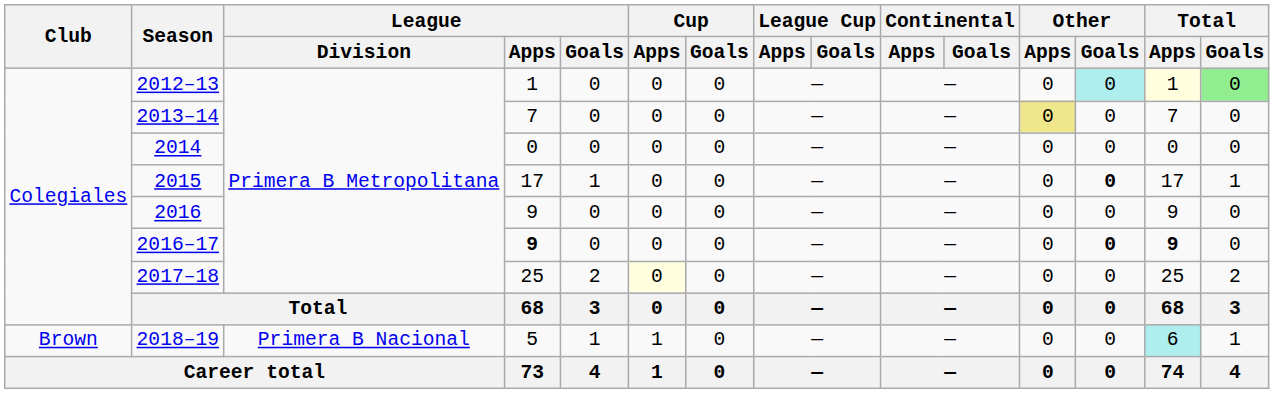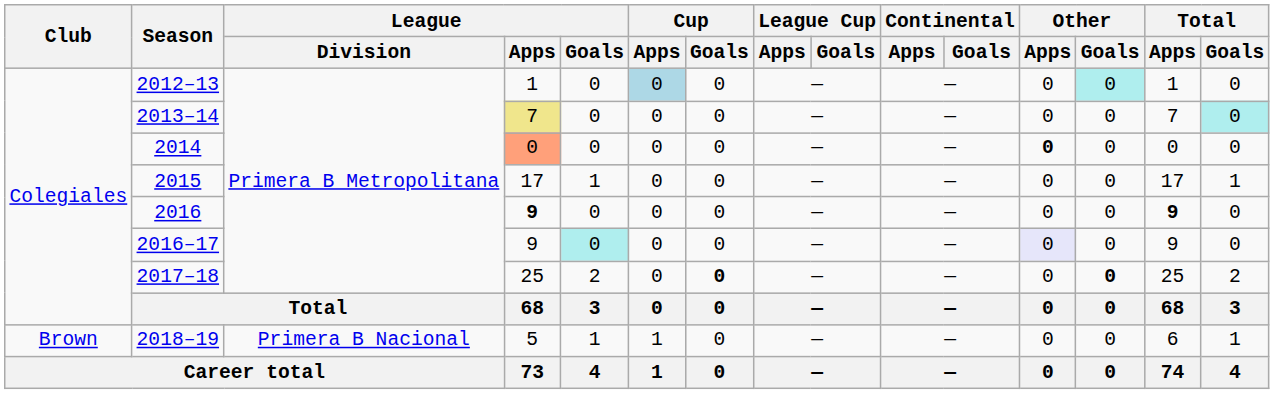2012–13 | Cup / Apps: no background -> lightblue background
2012–13 | Total / Apps: lightyellow background -> no background
2012–13 | Total / Goals: lightgreen background -> no background
2013–14 | League / Apps: no background -> khaki background
2013–14 | Other / Apps: khaki background -> no background
2013–14 | Total / Goals: no background -> paleturquoise background
2014 | League / Apps: no background -> lightsalmon background
2014 | Other / Apps: normal -> bold
2015 | Other / Goals: bold -> normal
2016 | League / Apps: normal -> bold
2016 | Total / Apps: normal -> bold
2016–17 | League / Apps: bold -> normal
2016–17 | League / Goals: no background -> paleturquoise background
2016–17 | Other / Apps: no background -> lavender background
2016–17 | Other / Goals: bold -> normal
2016–17 | Total / Apps: bold -> normal
2017–18 | Cup / Apps: lightyellow background -> no background
2017–18 | Cup / Goals: normal -> bold
2017–18 | Other / Goals: normal -> bold
2018–19 | Total / Apps: paleturquoise background -> no background
